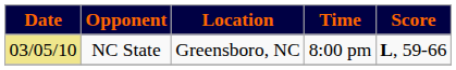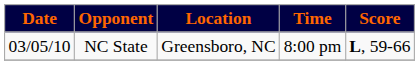NC State | Date: khaki background -> no background
